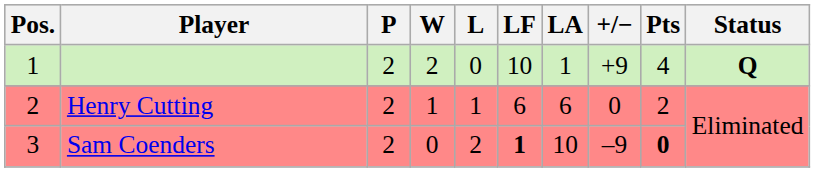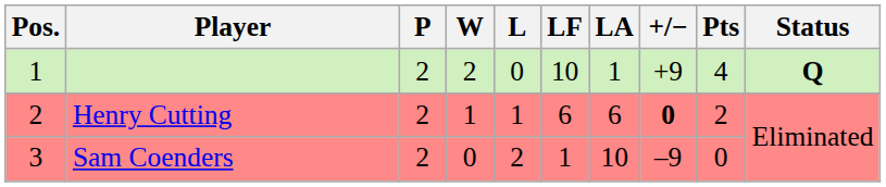Henry Cutting | +/−: normal -> bold
Sam Coenders | LF: bold -> normal
Sam Coenders | Pts: bold -> normal
